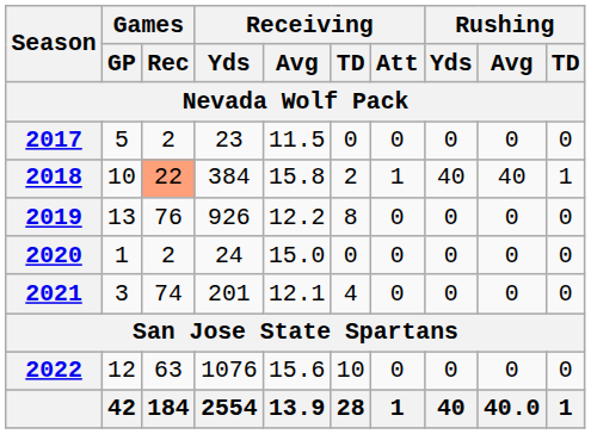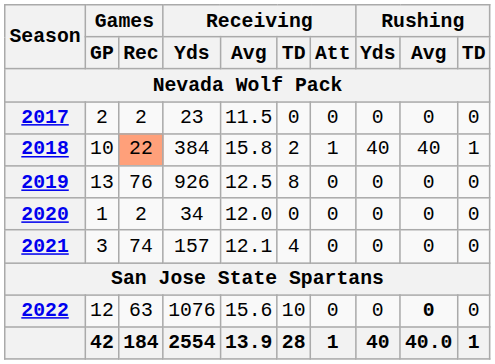2017 | Games / GP: 5 -> 2
2019 | Receiving / Avg: 12.2 -> 12.5
2020 | Receiving / Yds: 24 -> 34
2020 | Receiving / Avg: 15.0 -> 12.0
2021 | Receiving / Yds: 201 -> 157
2022 | Rushing / Avg: normal -> bold
